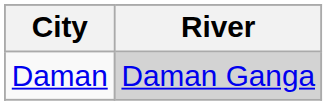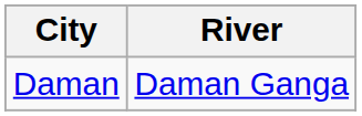Daman | River: lightgrey background -> no background
